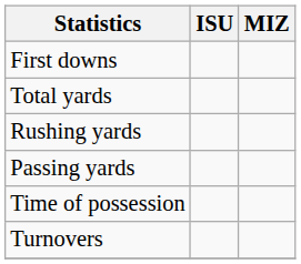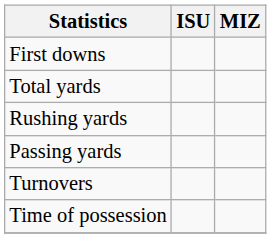rows swapped: Turnovers <-> Time of possession
